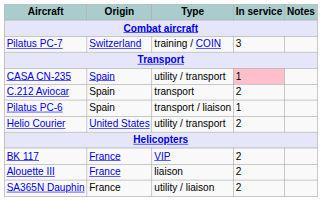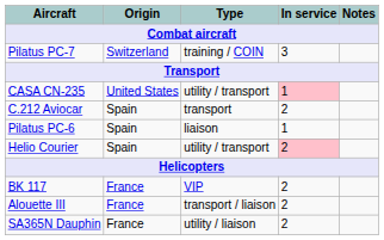CASA CN-235 | Origin: Spain -> United States
Pilatus PC-6 | Type: transport / liaison -> liaison
Helio Courier | Origin: United States -> Spain
Helio Courier | In service: no background -> pink background
Alouette III | Type: liaison -> transport / liaison
